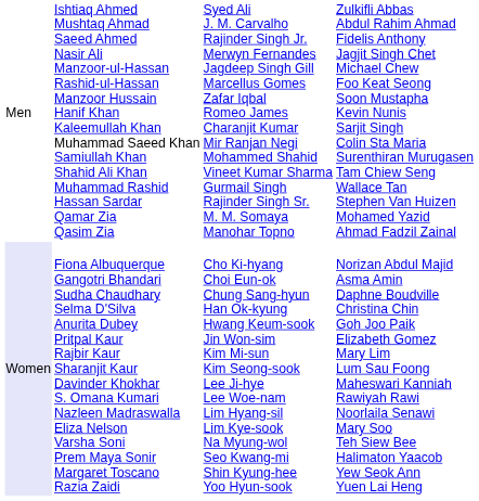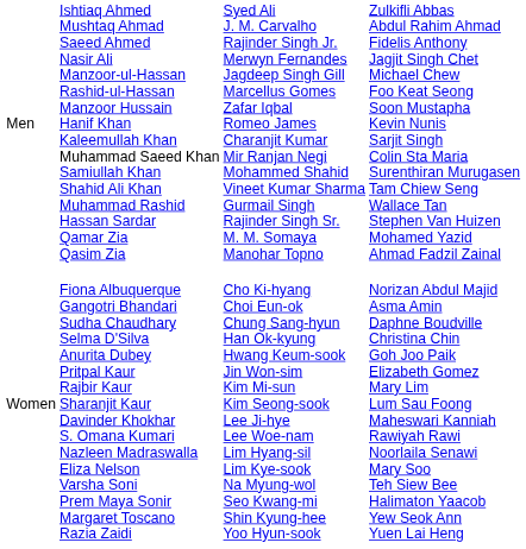Women | column 1: lavender background -> no background
